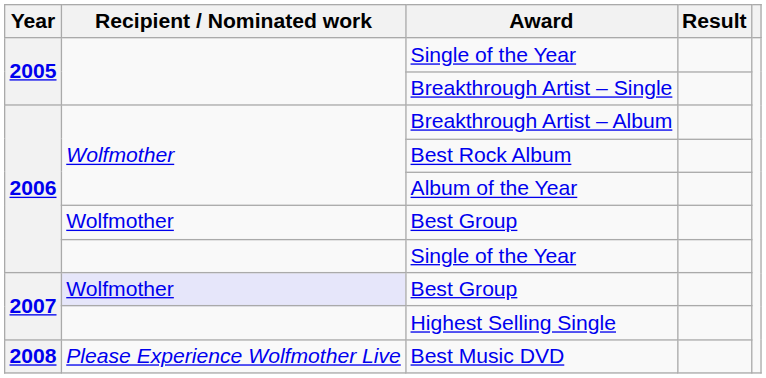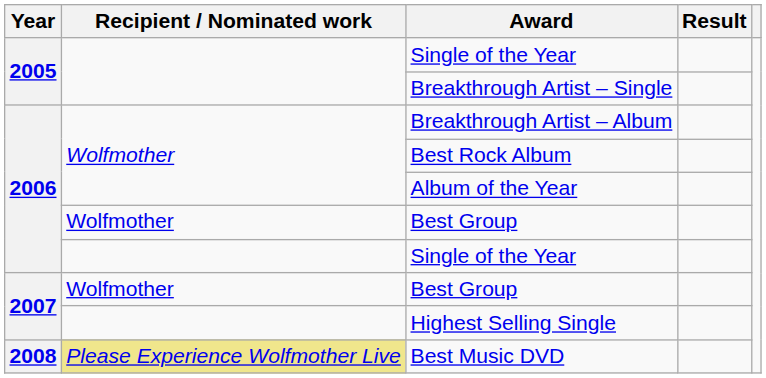2007 / Best Group | Recipient / Nominated work: lavender background -> no background
Best Music DVD | Recipient / Nominated work: no background -> khaki background
